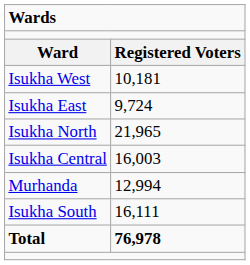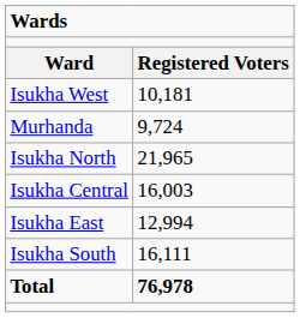row 5 | column 1: Isukha East -> Murhanda
row 8 | column 1: Murhanda -> Isukha East
